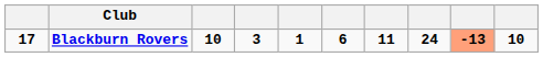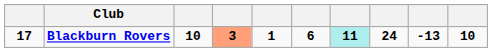Blackburn Rovers | column 4: no background -> lightsalmon background
Blackburn Rovers | column 7: no background -> paleturquoise background
Blackburn Rovers | column 9: lightsalmon background -> no background
